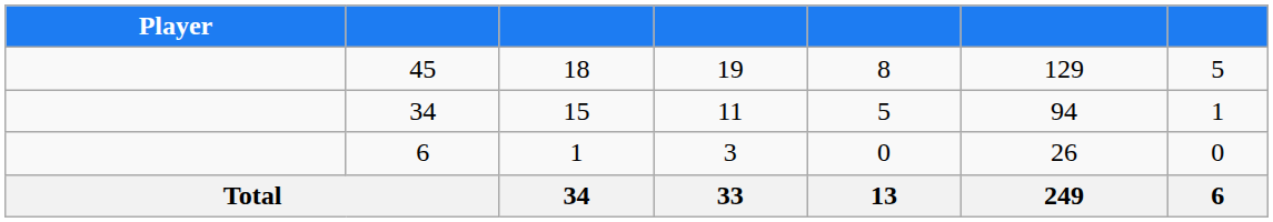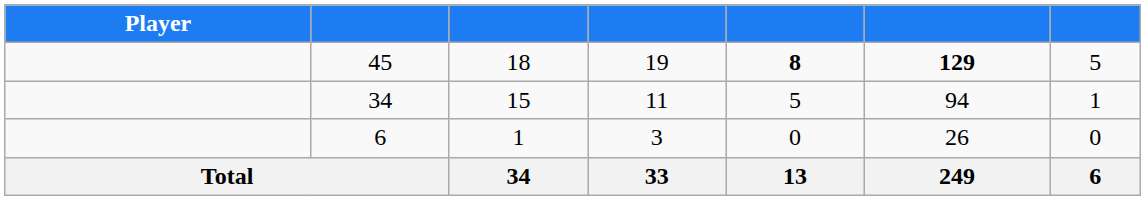45 | column 5: normal -> bold
45 | column 6: normal -> bold
